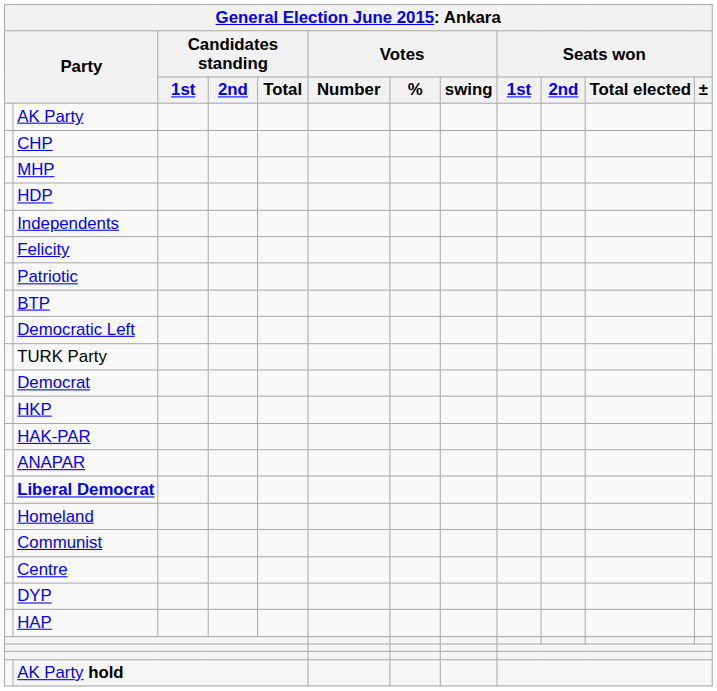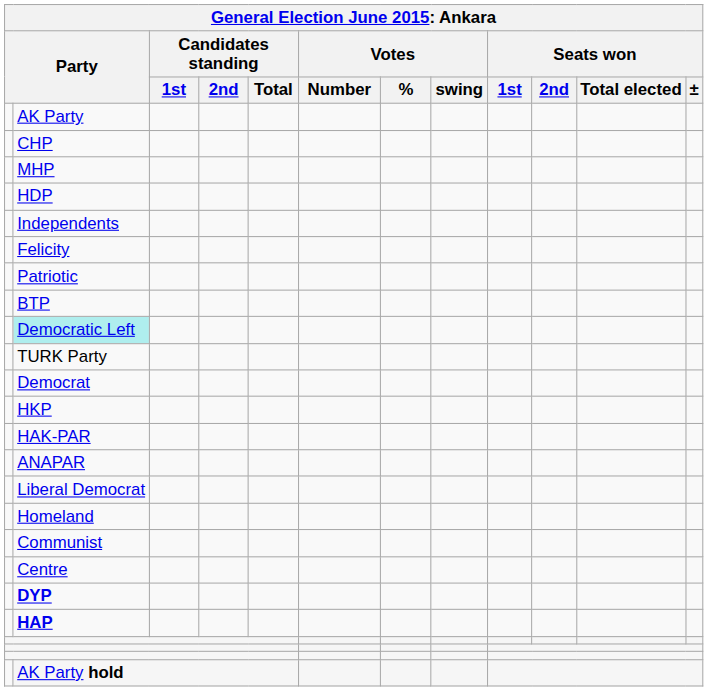Democratic Left | column 2: no background -> paleturquoise background
Liberal Democrat | column 2: bold -> normal
DYP | column 2: normal -> bold
HAP | column 2: normal -> bold
